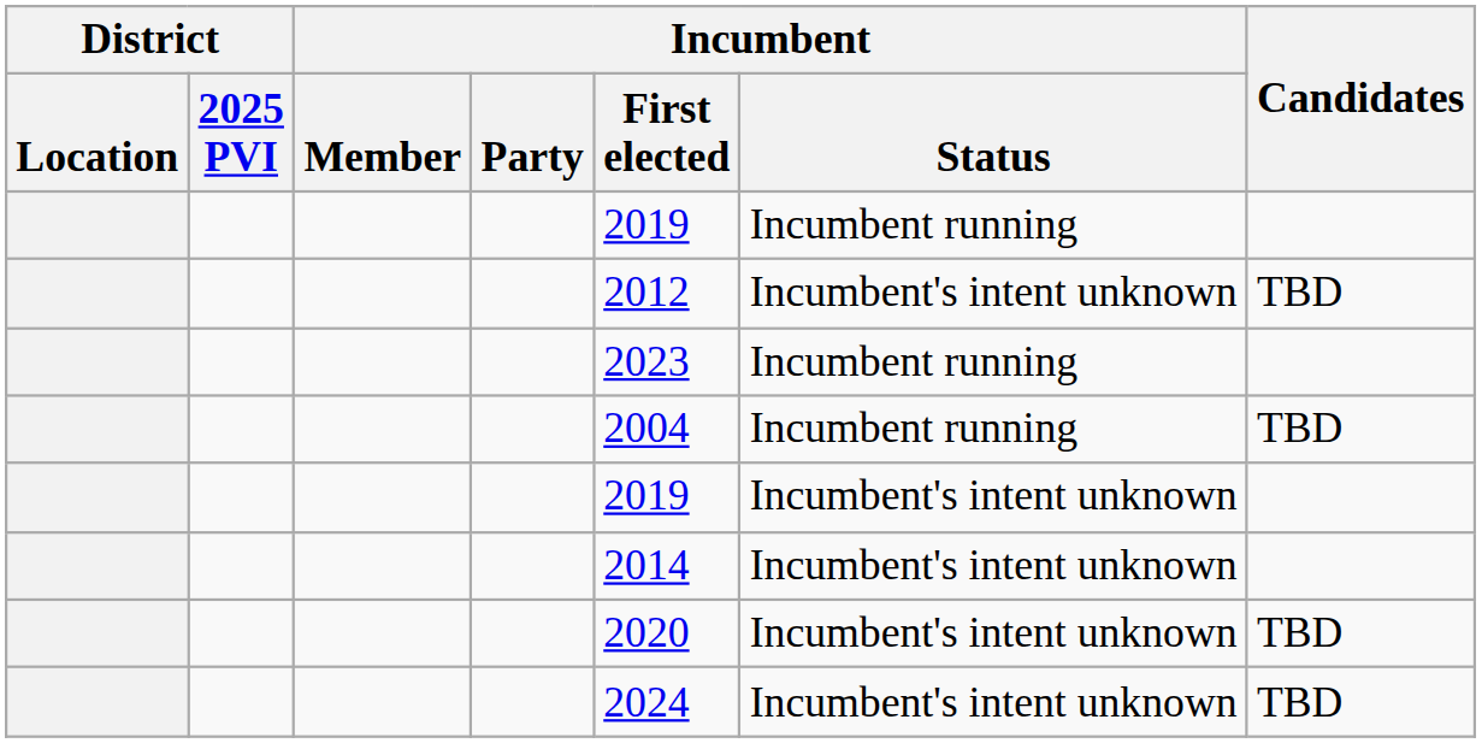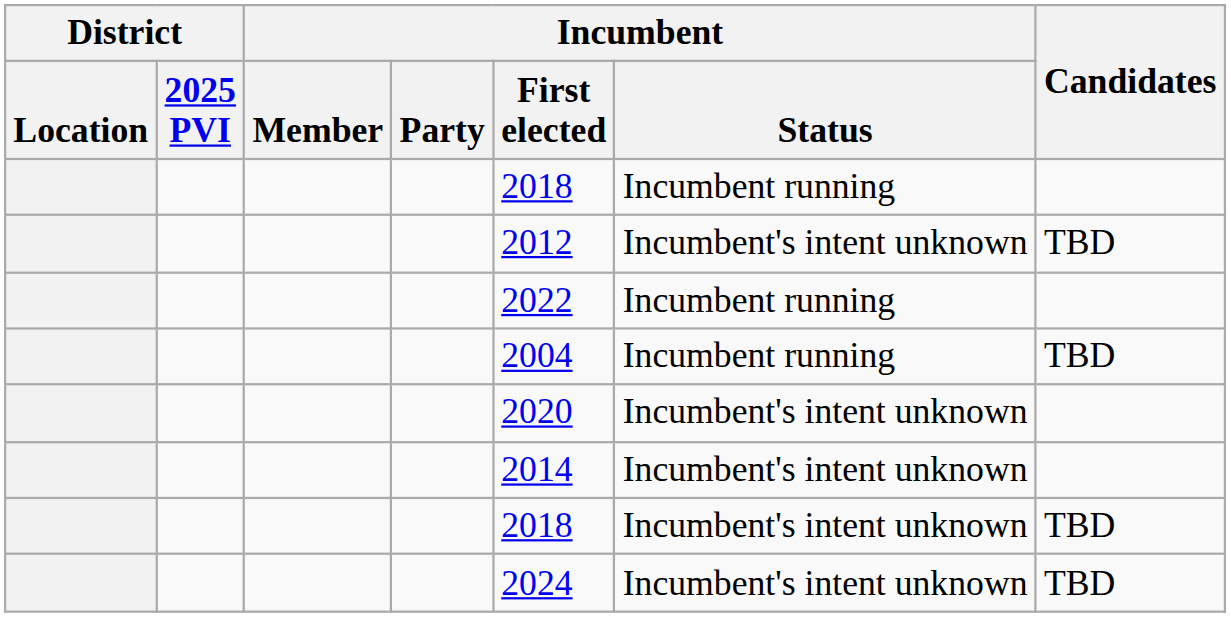row 3 | Incumbent / First elected: 2019 -> 2018
row 5 | Incumbent / First elected: 2023 -> 2022
row 7 | Incumbent / First elected: 2019 -> 2020
row 9 | Incumbent / First elected: 2020 -> 2018
